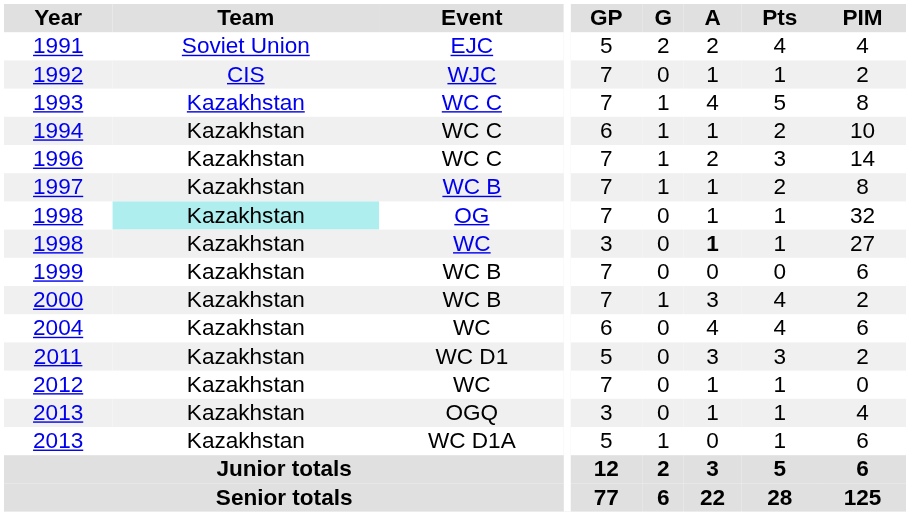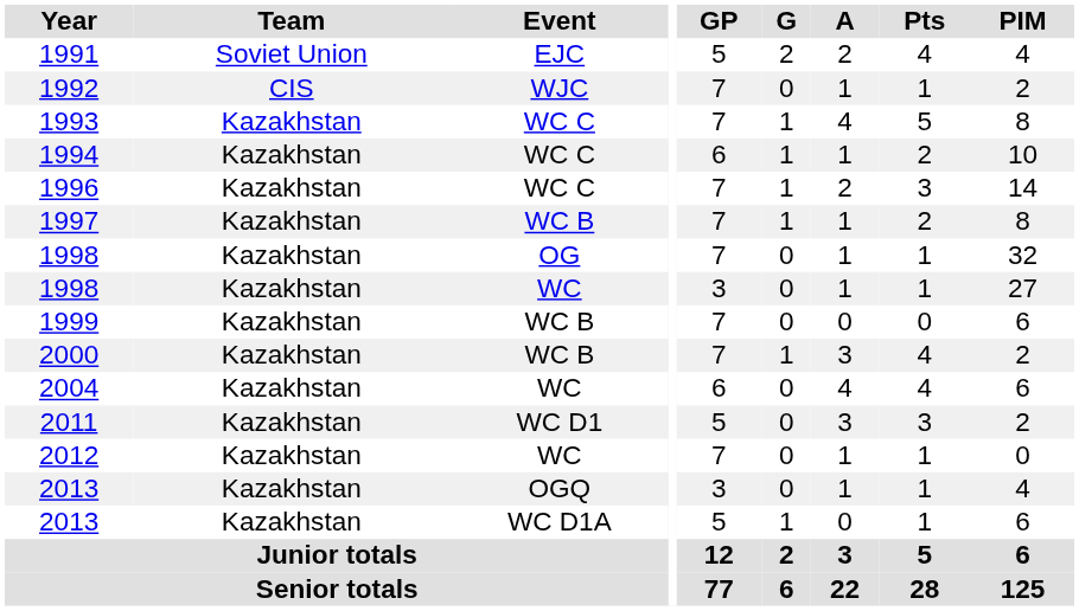1998 / OG | Team: paleturquoise background -> no background
1998 / WC | A: bold -> normal
